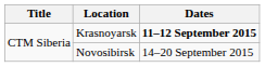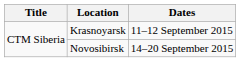Krasnoyarsk | Dates: bold -> normal
